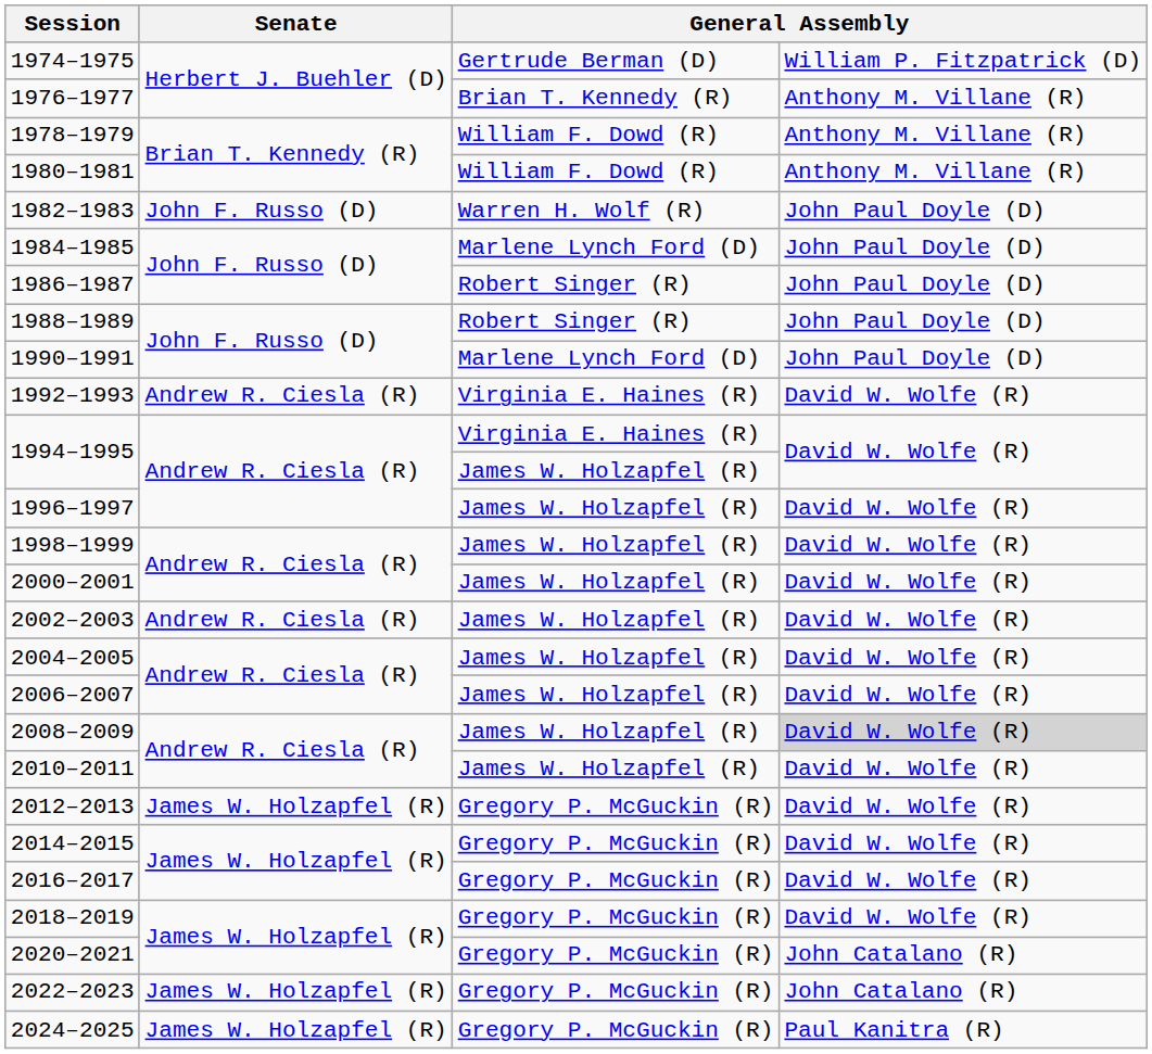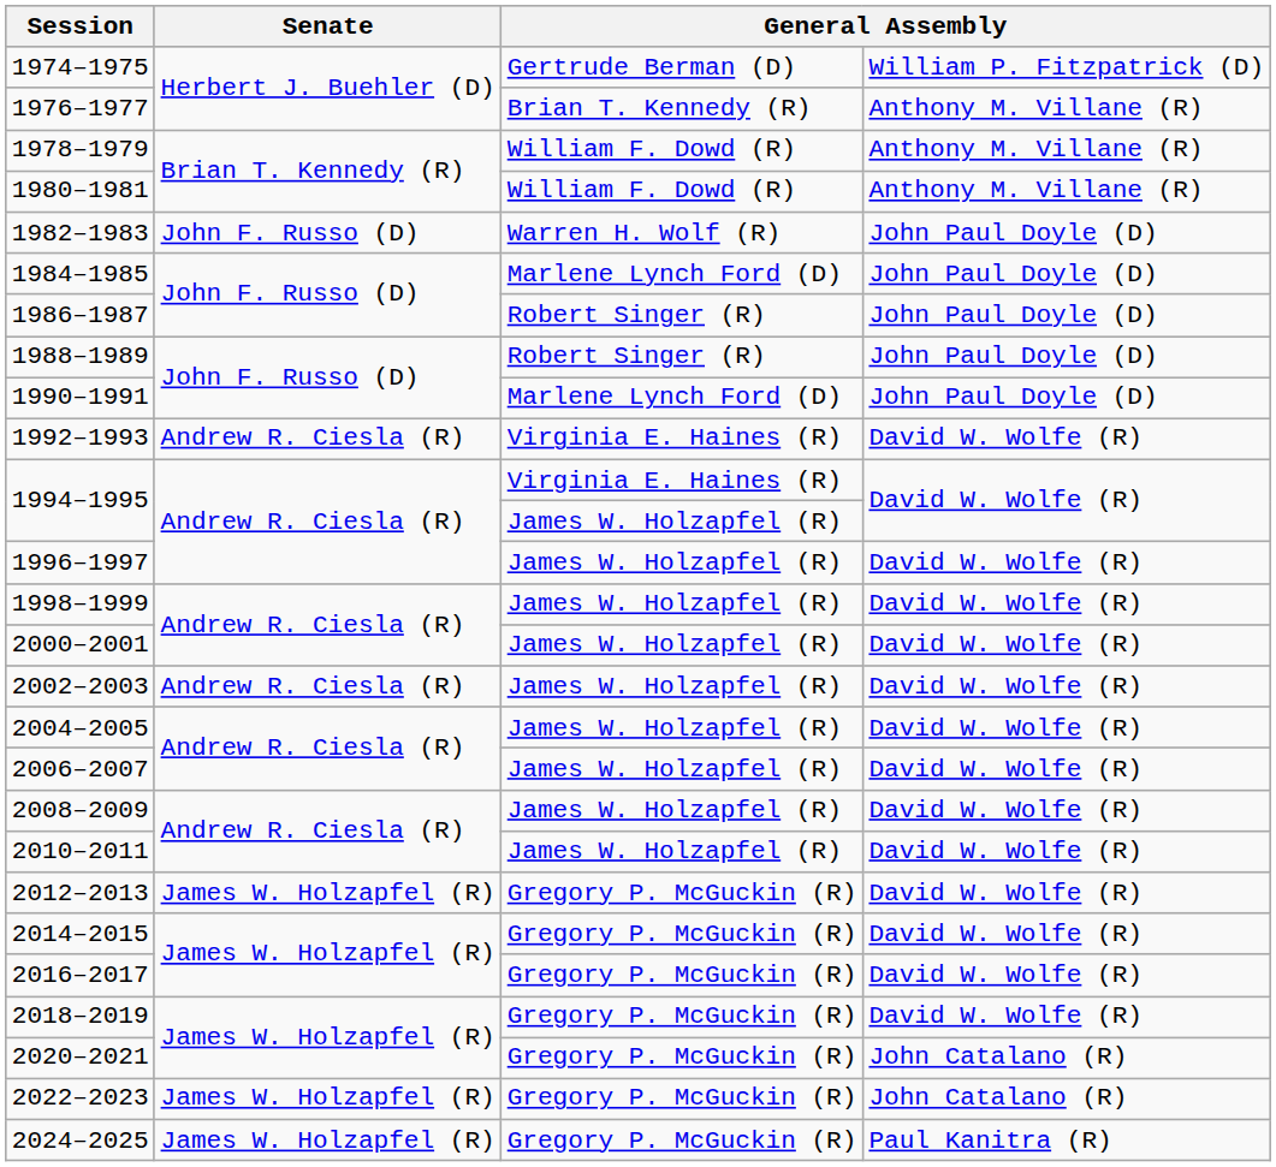2008–2009 | column 4: lightgrey background -> no background
